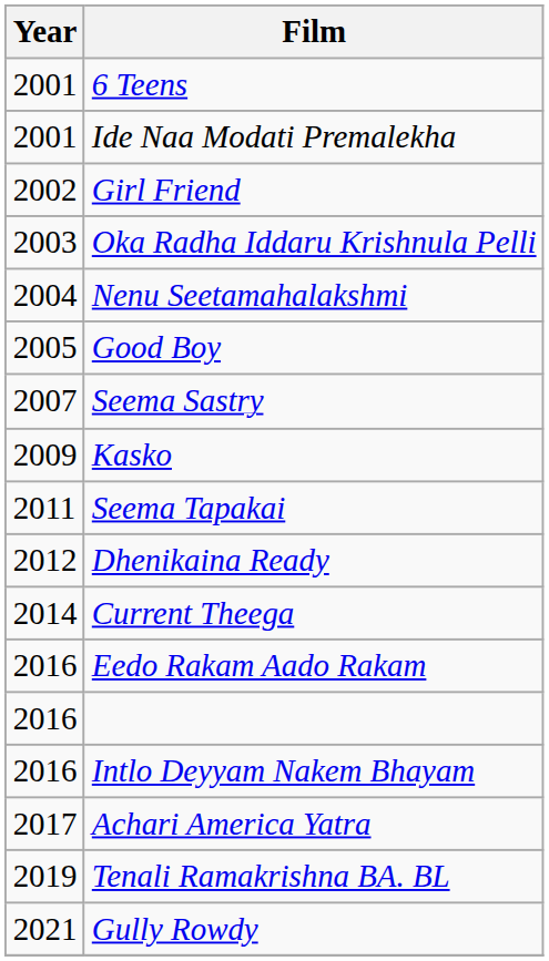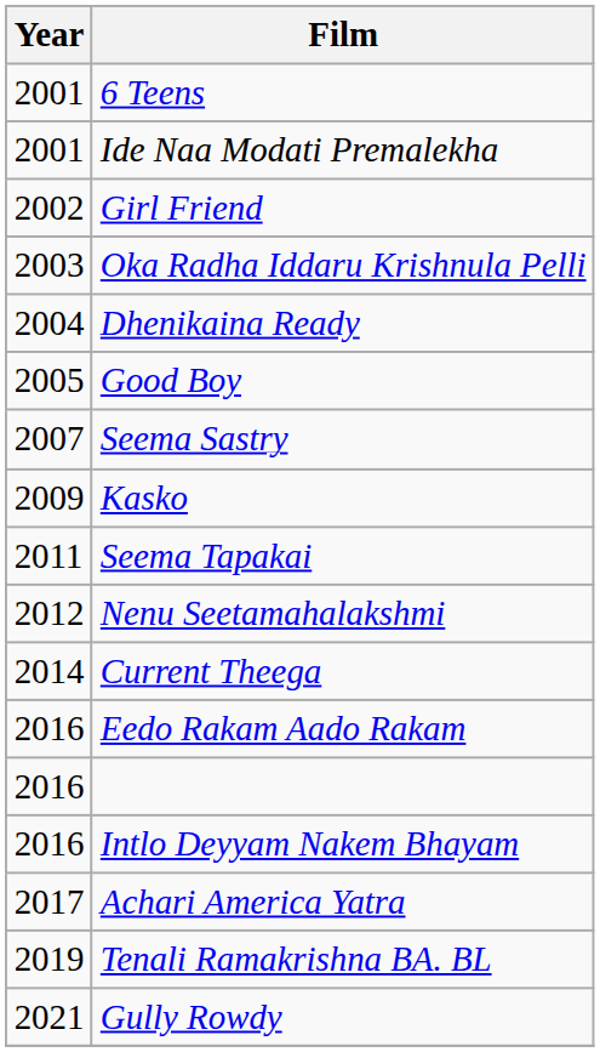row 6 | Film: Nenu Seetamahalakshmi -> Dhenikaina Ready
row 11 | Film: Dhenikaina Ready -> Nenu Seetamahalakshmi
